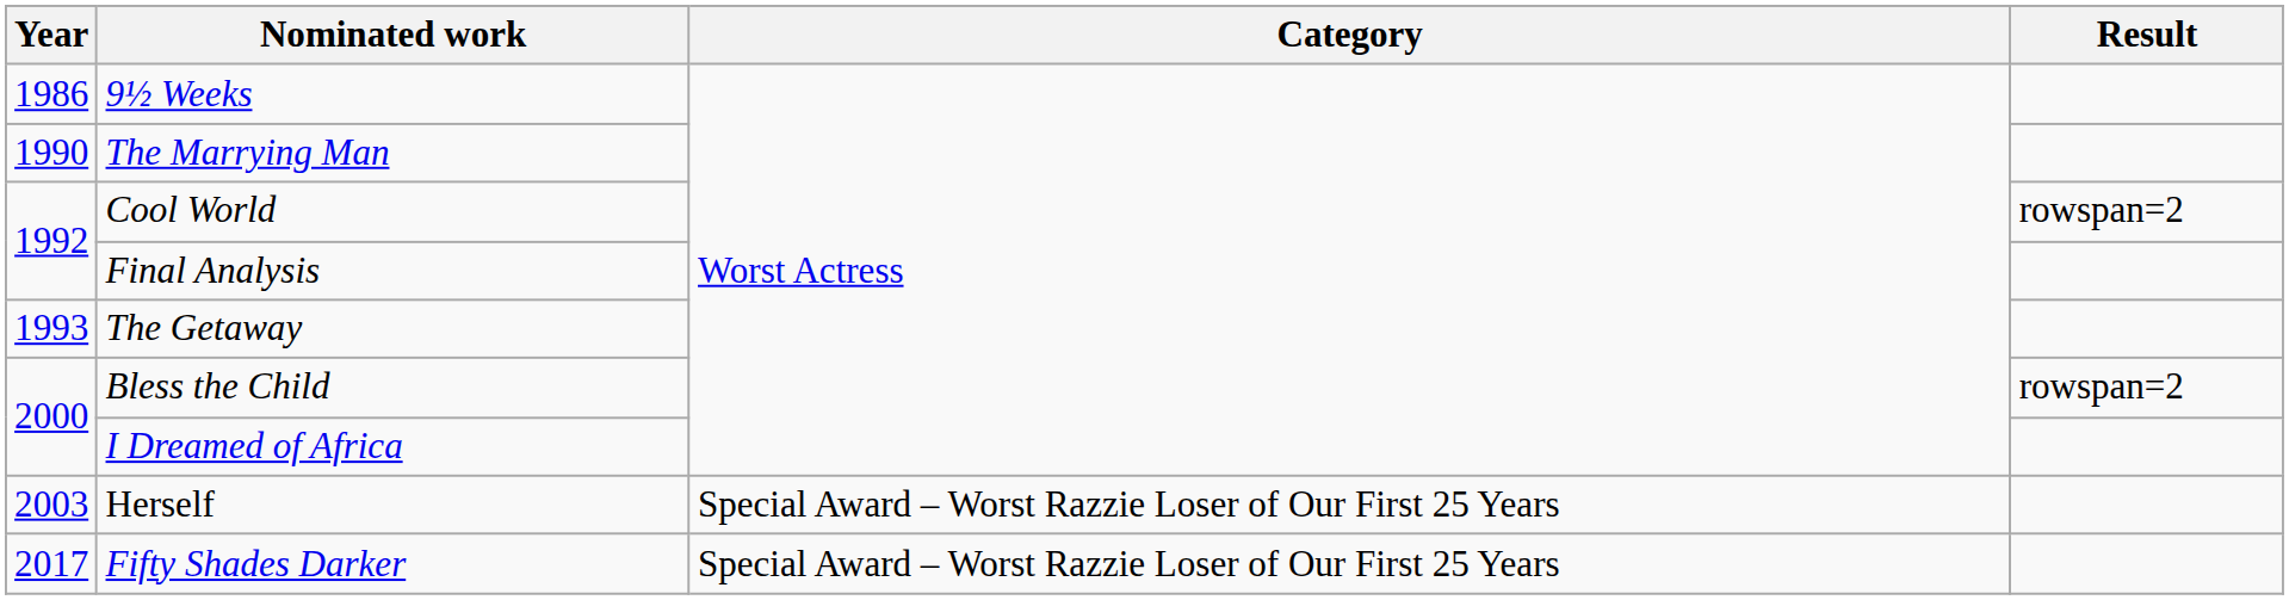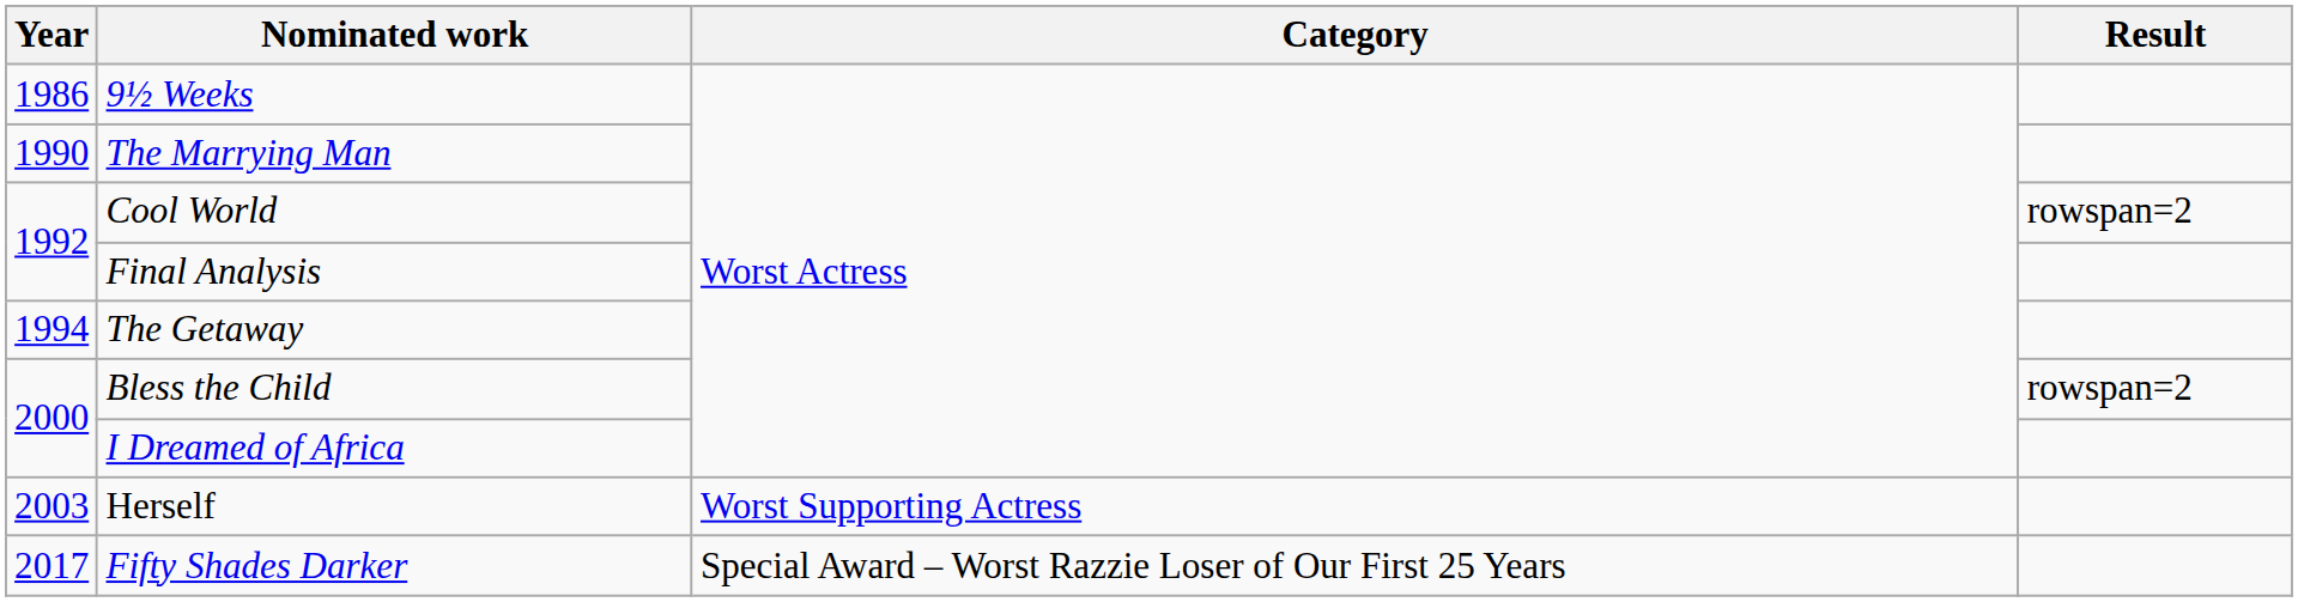The Getaway | Year: 1993 -> 1994
Herself | Category: Special Award – Worst Razzie Loser of Our First 25 Years -> Worst Supporting Actress
